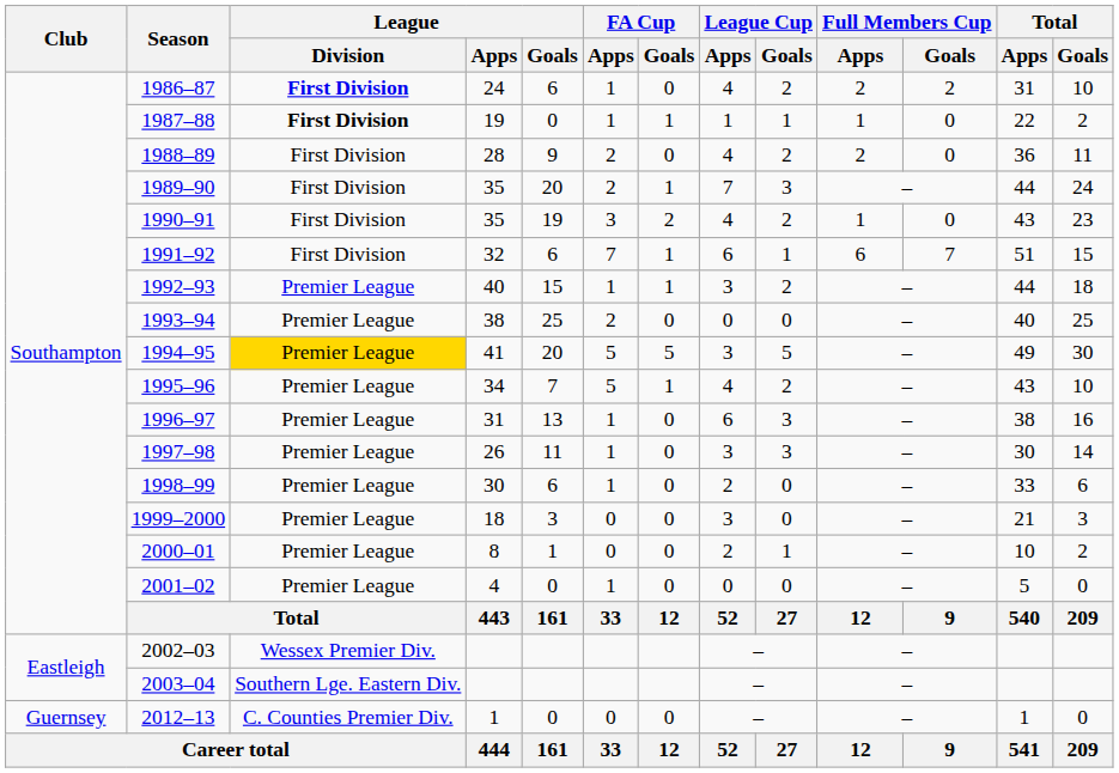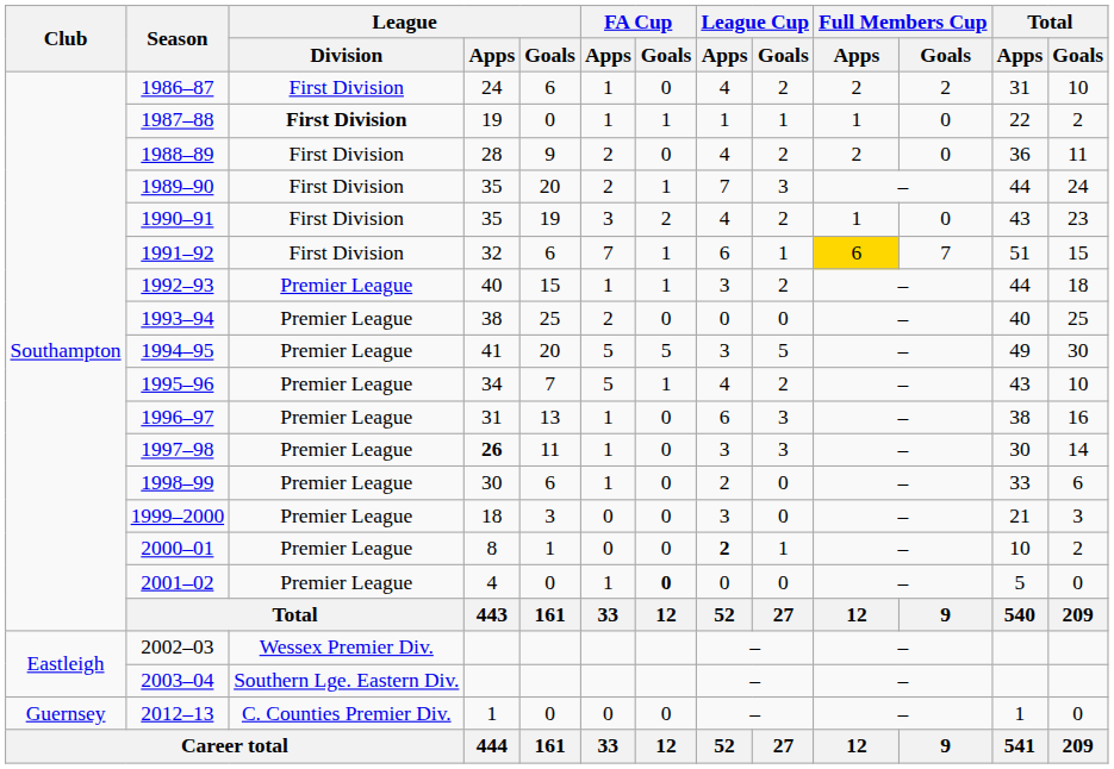1986–87 | League / Division: bold -> normal
1991–92 | Full Members Cup / Apps: no background -> gold background
1994–95 | League / Division: gold background -> no background
1997–98 | League / Apps: normal -> bold
2000–01 | League Cup / Apps: normal -> bold
2001–02 | FA Cup / Goals: normal -> bold
